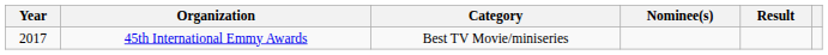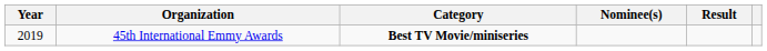45th International Emmy Awards | Year: 2017 -> 2019
45th International Emmy Awards | Category: normal -> bold
